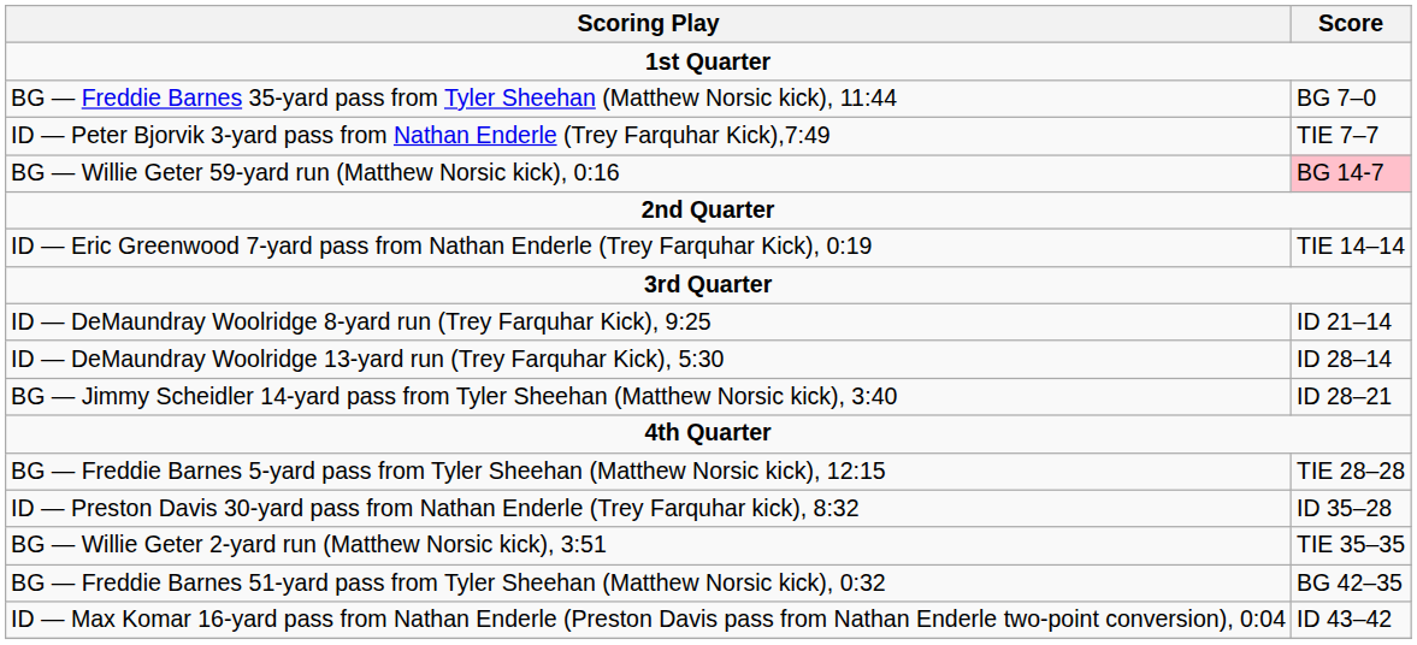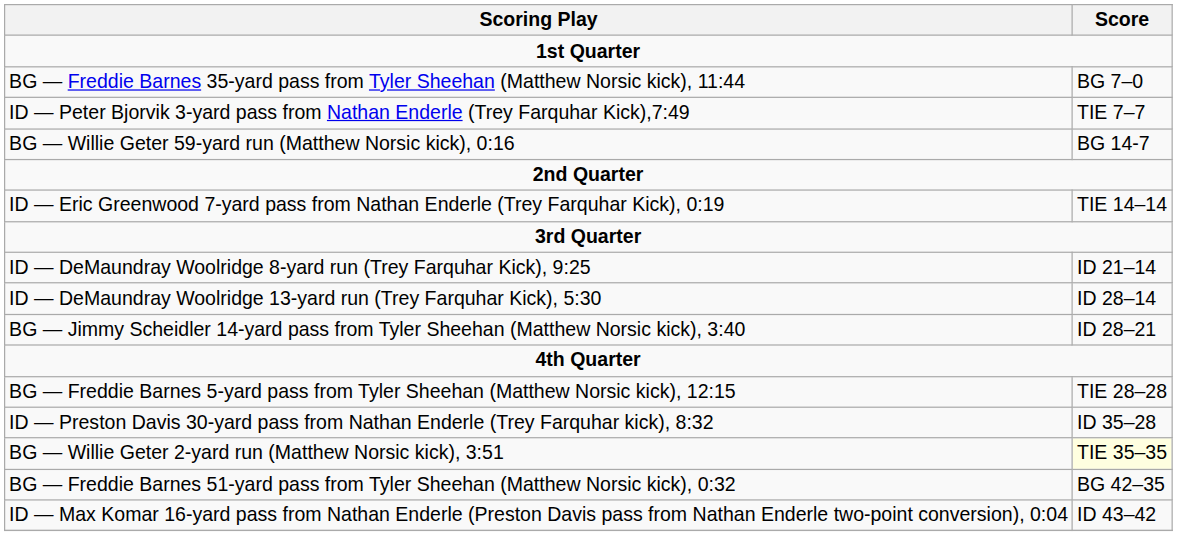BG — Willie Geter 59-yard run (Matthew Norsic kick), 0:16 | Score: pink background -> no background
BG — Willie Geter 2-yard run (Matthew Norsic kick), 3:51 | Score: no background -> lightyellow background
